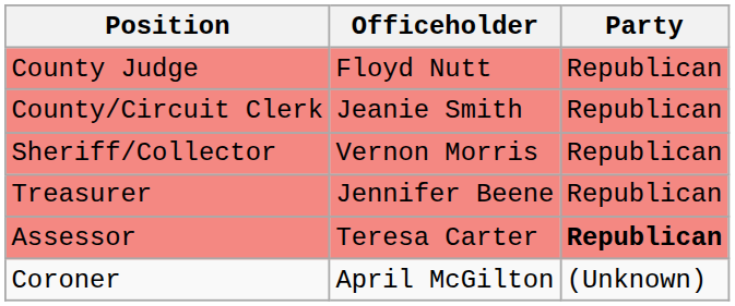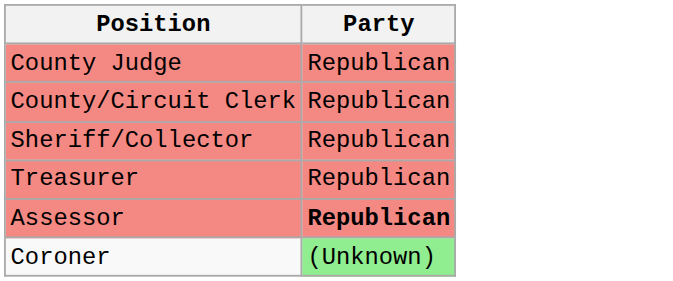- column: Officeholder | Floyd Nutt | Jeanie Smith | Vernon Morris | Jennifer Beene | Teresa Carter | April McGilton
Coroner | Party: no background -> lightgreen background
